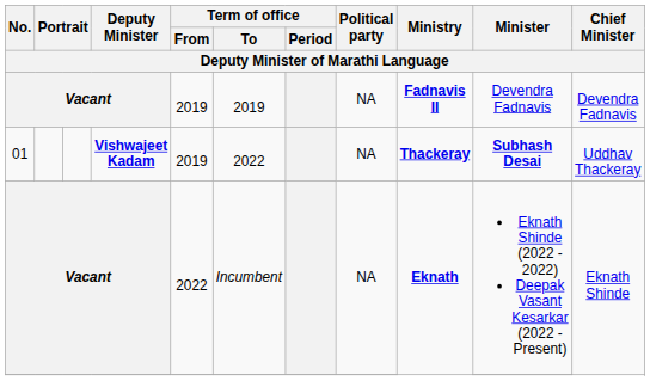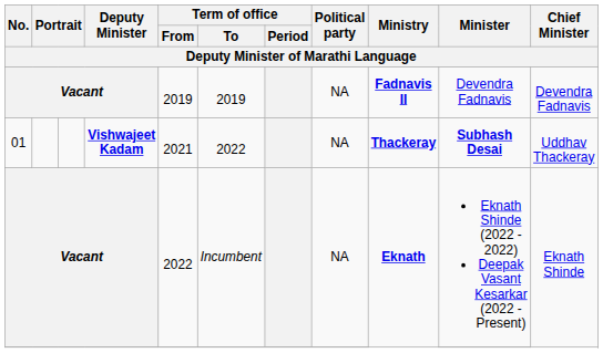01 | Term of office / From: 2019 -> 2021
